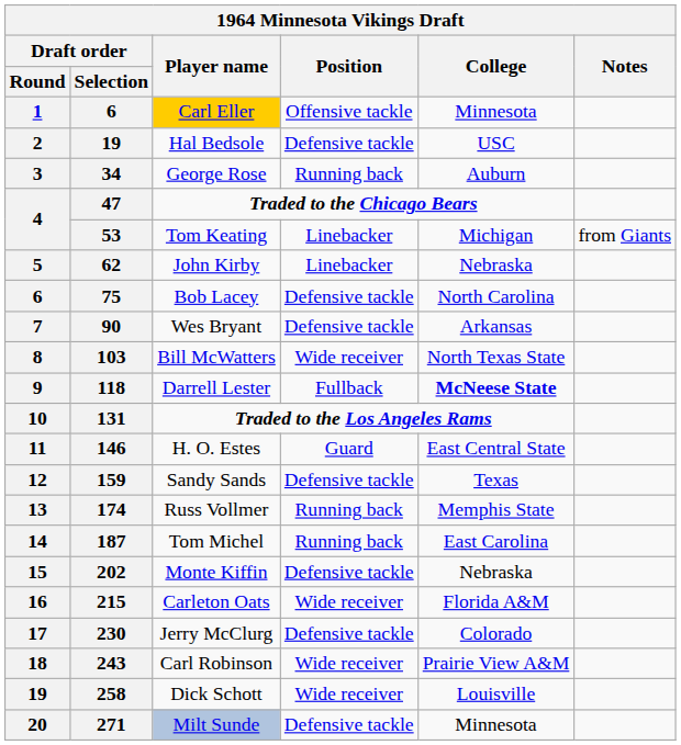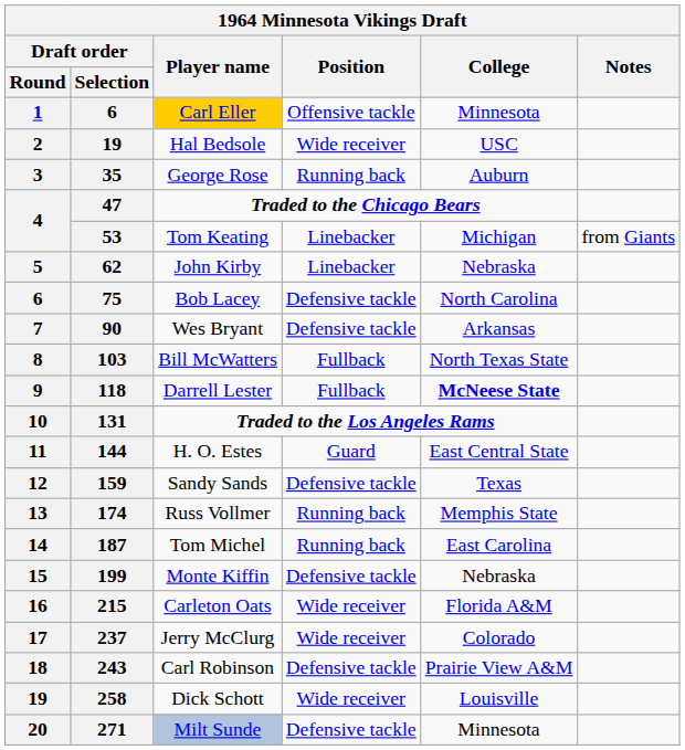Hal Bedsole | Position: Defensive tackle -> Wide receiver
George Rose | Draft order / Selection: 34 -> 35
Bill McWatters | Position: Wide receiver -> Fullback
H. O. Estes | Draft order / Selection: 146 -> 144
Monte Kiffin | Draft order / Selection: 202 -> 199
Jerry McClurg | Draft order / Selection: 230 -> 237
Jerry McClurg | Position: Defensive tackle -> Wide receiver
Carl Robinson | Position: Wide receiver -> Defensive tackle
